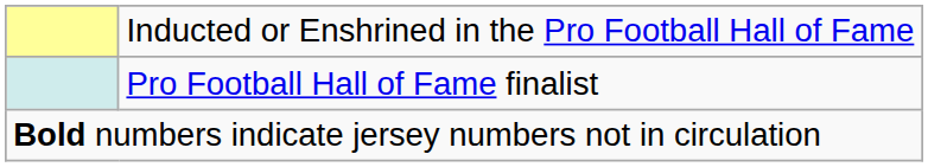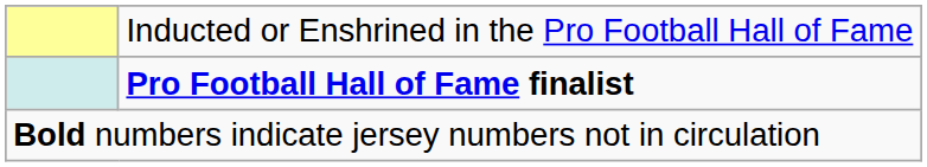row 2 | column 2: normal -> bold
